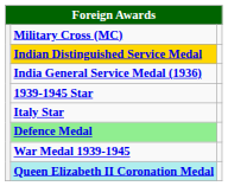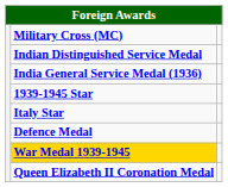Indian Distinguished Service Medal | column 2: gold background -> no background
Defence Medal | column 2: lightgreen background -> no background
War Medal 1939-1945 | column 2: no background -> gold background
Queen Elizabeth II Coronation Medal | column 2: paleturquoise background -> no background
